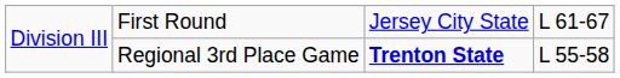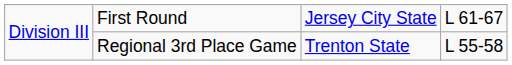Division III / Regional 3rd Place Game | column 3: bold -> normal
